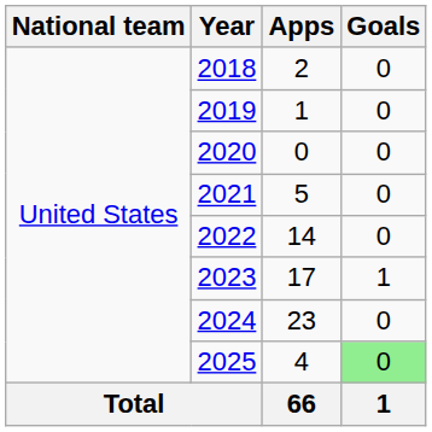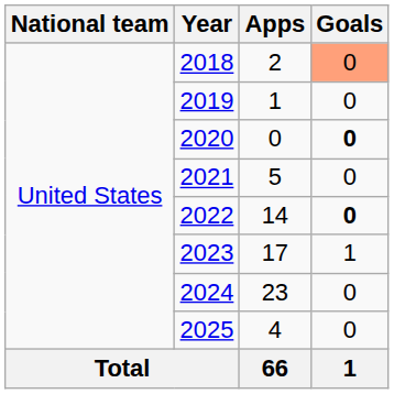2018 | Goals: no background -> lightsalmon background
2020 | Goals: normal -> bold
2022 | Goals: normal -> bold
2025 | Goals: lightgreen background -> no background
